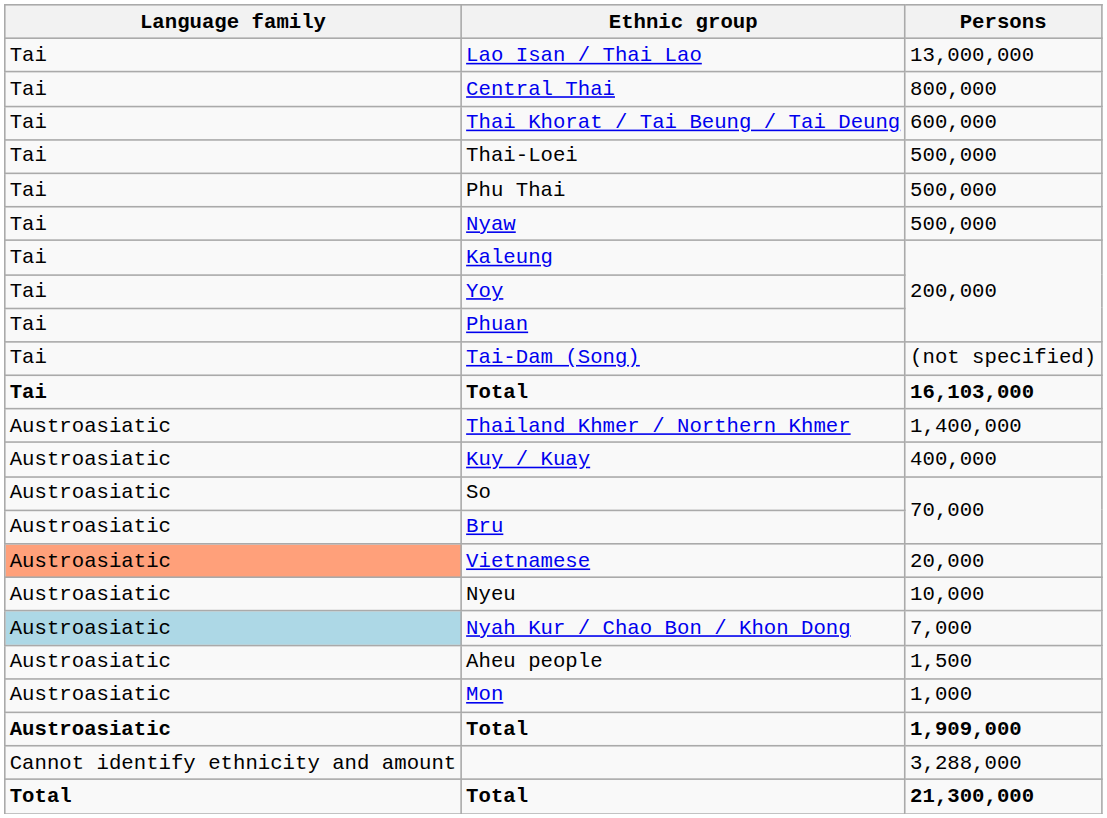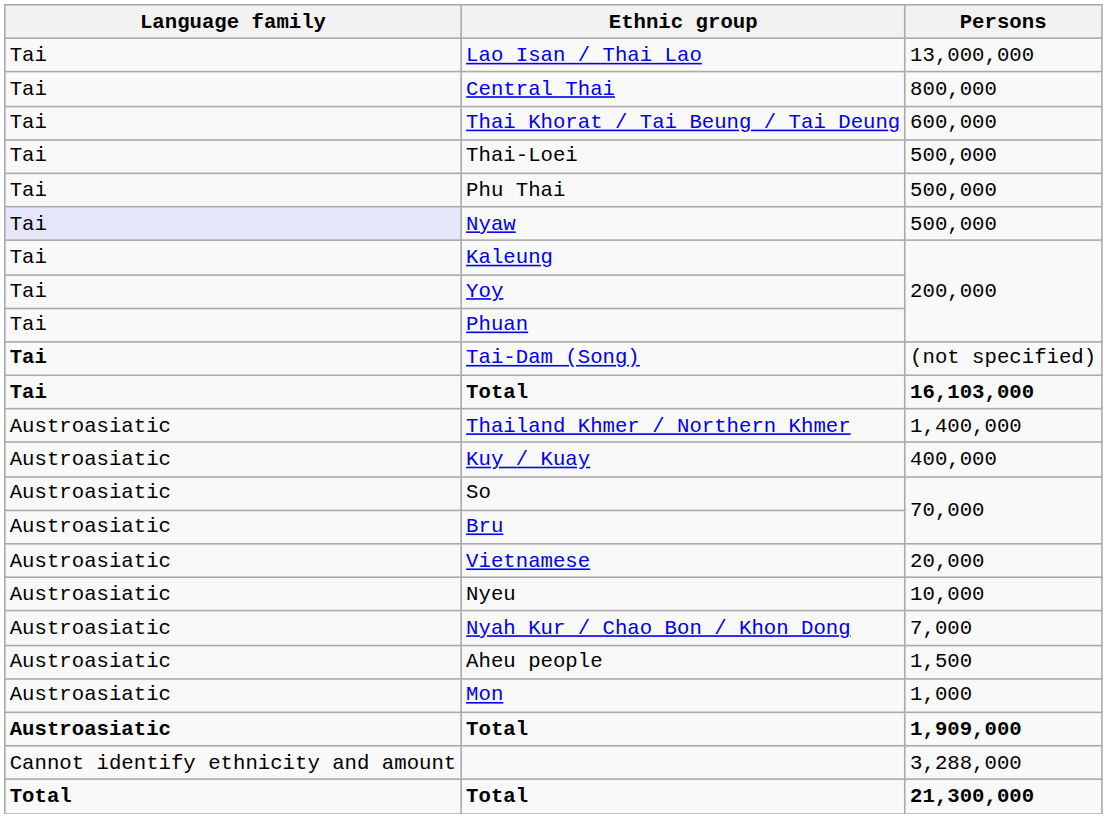Nyaw | Language family: no background -> lavender background
Tai-Dam (Song) | Language family: normal -> bold
Vietnamese | Language family: lightsalmon background -> no background
Nyah Kur / Chao Bon / Khon Dong | Language family: lightblue background -> no background
